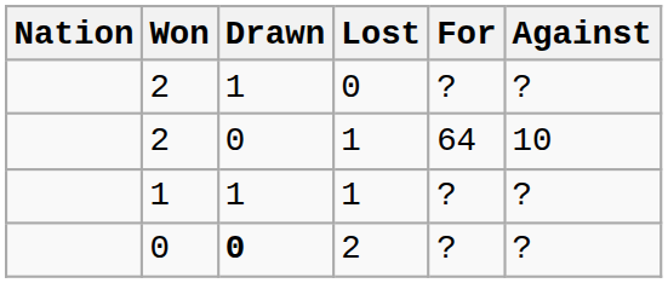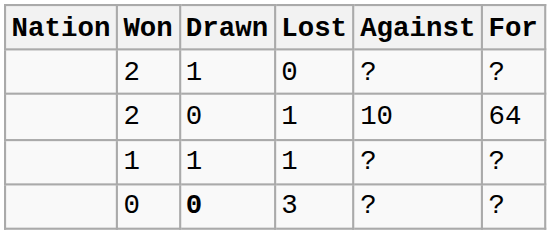columns swapped: For <-> Against
row 5 | Lost: 2 -> 3
